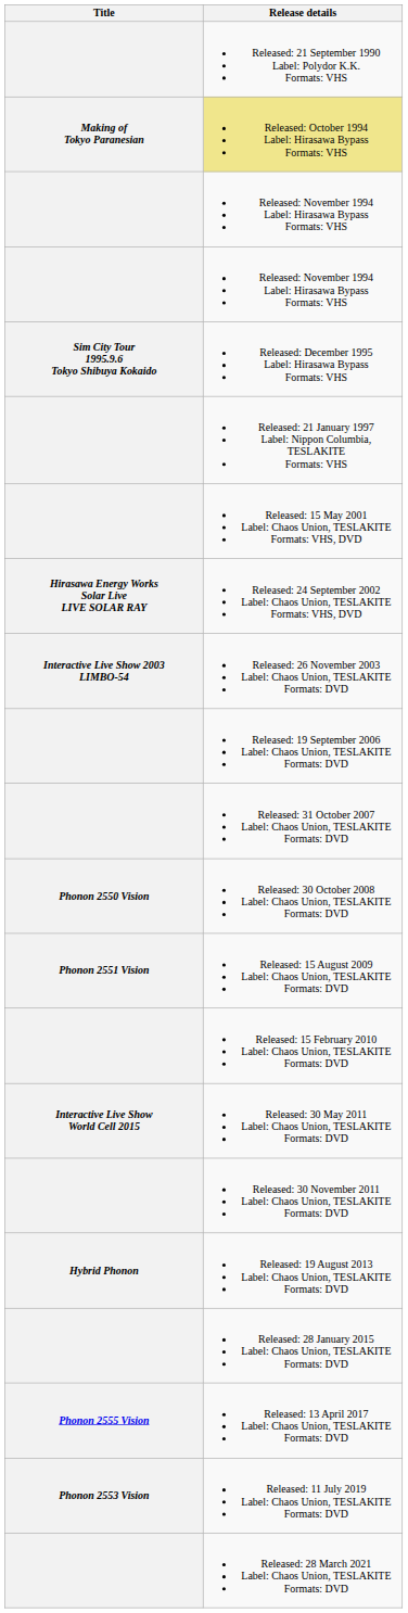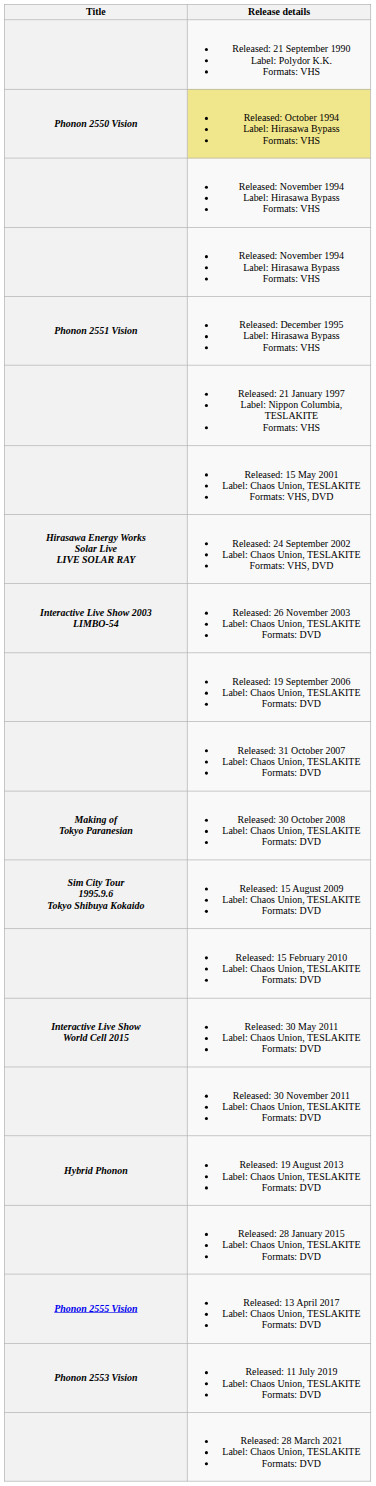row 3 | Title: Making of Tokyo Paranesian -> Phonon 2550 Vision
row 6 | Title: Sim City Tour 1995.9.6 Tokyo Shibuya Kokaido -> Phonon 2551 Vision
row 13 | Title: Phonon 2550 Vision -> Making of Tokyo Paranesian
row 14 | Title: Phonon 2551 Vision -> Sim City Tour 1995.9.6 Tokyo Shibuya Kokaido
